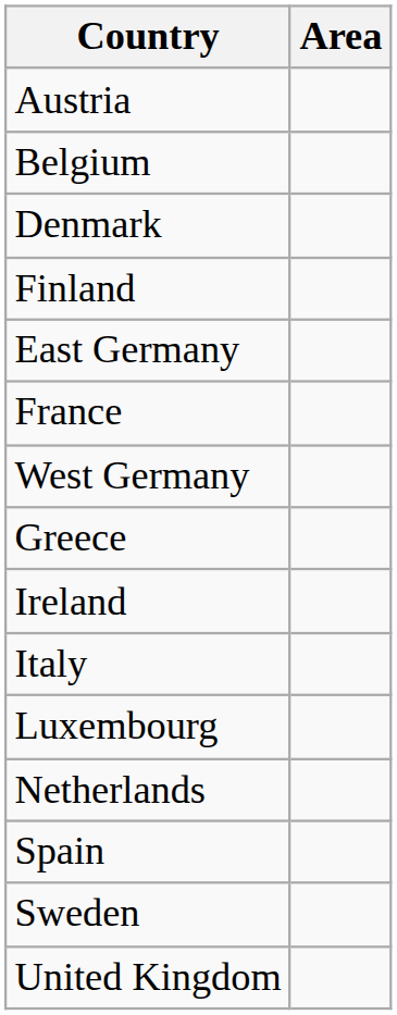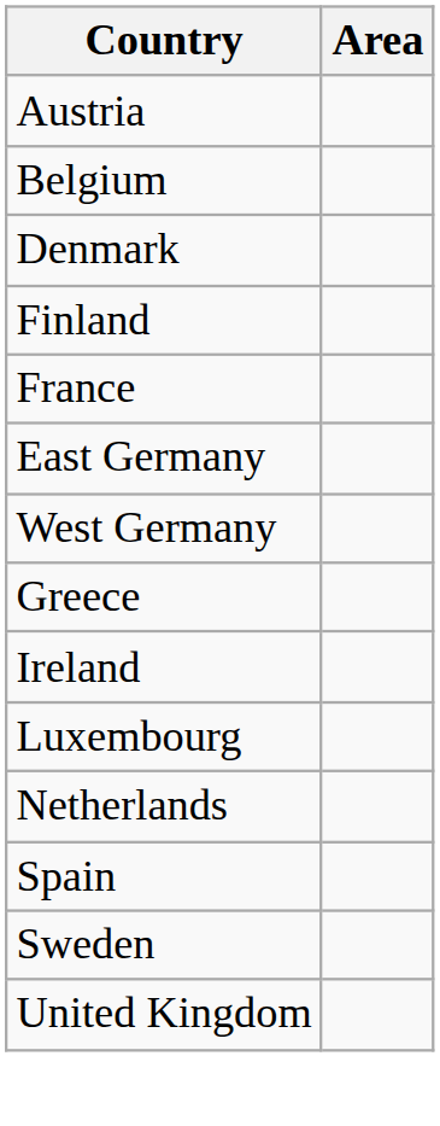rows swapped: France <-> East Germany
- row: Italy
